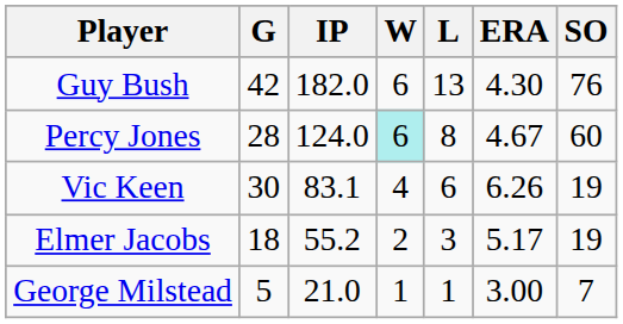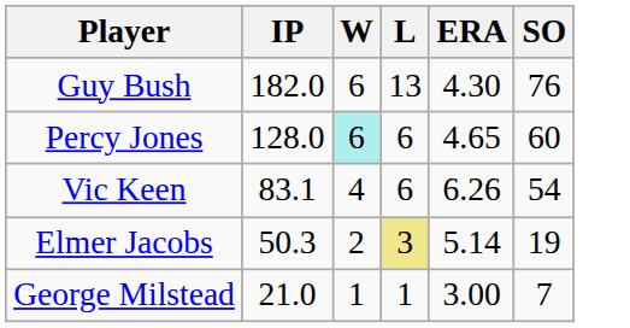- column: G | 42 | 28 | 30 | 18 | 5
Percy Jones | IP: 124.0 -> 128.0
Percy Jones | L: 8 -> 6
Percy Jones | ERA: 4.67 -> 4.65
Vic Keen | SO: 19 -> 54
Elmer Jacobs | IP: 55.2 -> 50.3
Elmer Jacobs | L: no background -> khaki background
Elmer Jacobs | ERA: 5.17 -> 5.14
